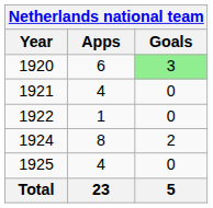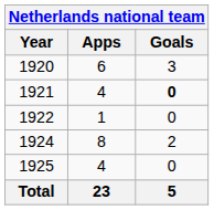1920 | Goals: lightgreen background -> no background
1921 | Goals: normal -> bold
